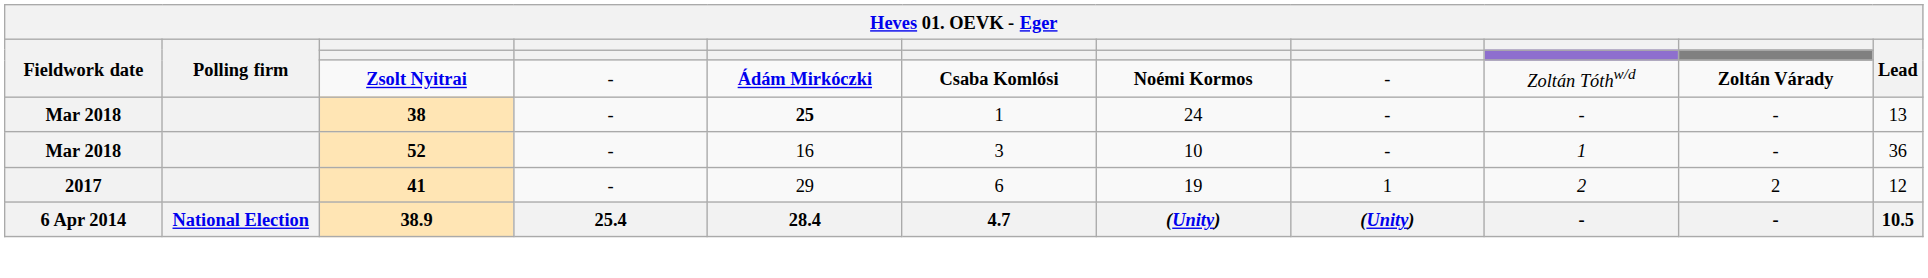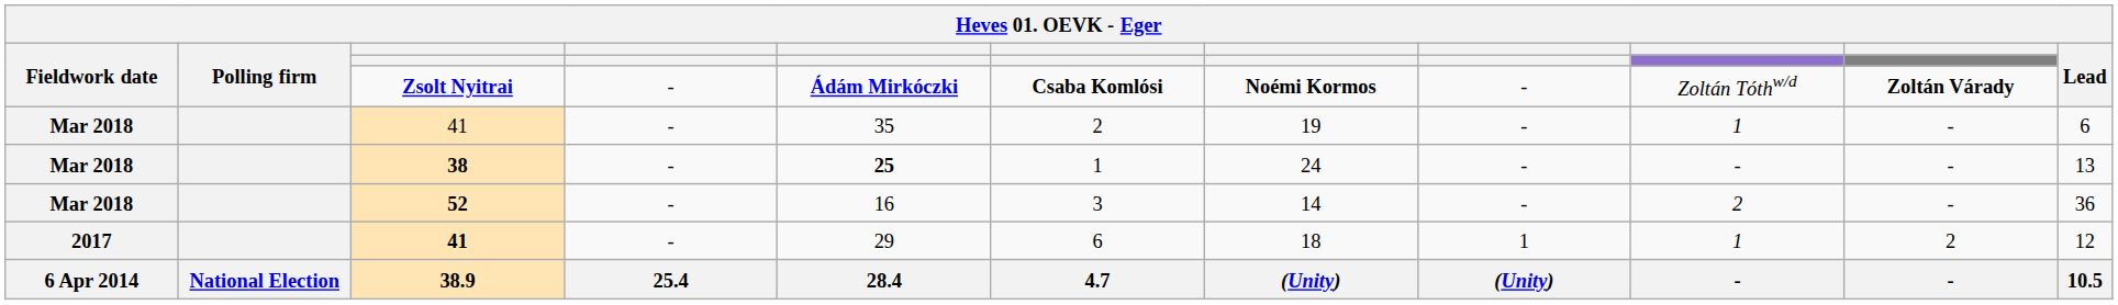+ row: Mar 2018 | 41 | - | 35 | 2 | 19 | - | 1 | - | 6
52 | column 7: 10 -> 14
52 | column 9: 1 -> 2
2017 / 41 | column 7: 19 -> 18
2017 / 41 | column 9: 2 -> 1
